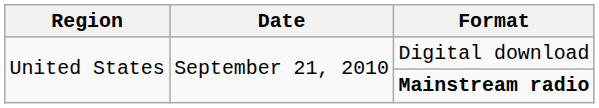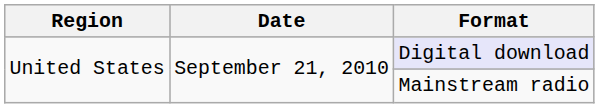Digital download | Format: no background -> lavender background
Mainstream radio | Format: bold -> normal
